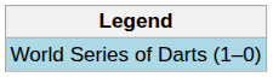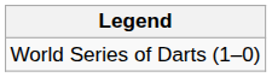row 2 | column 1: lightblue background -> no background
